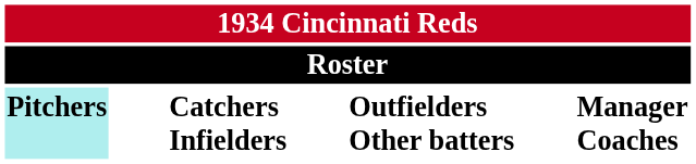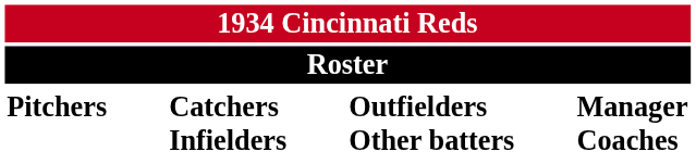Pitchers | column 1: paleturquoise background -> no background
